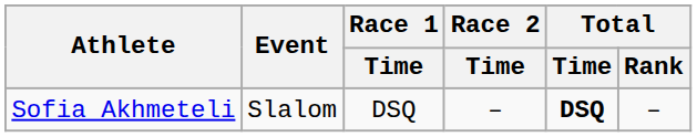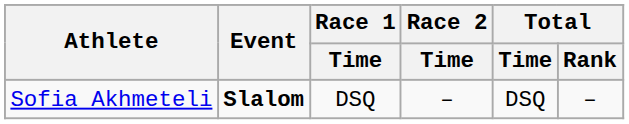Sofia Akhmeteli | Event: normal -> bold
Sofia Akhmeteli | Total / Time: bold -> normal
